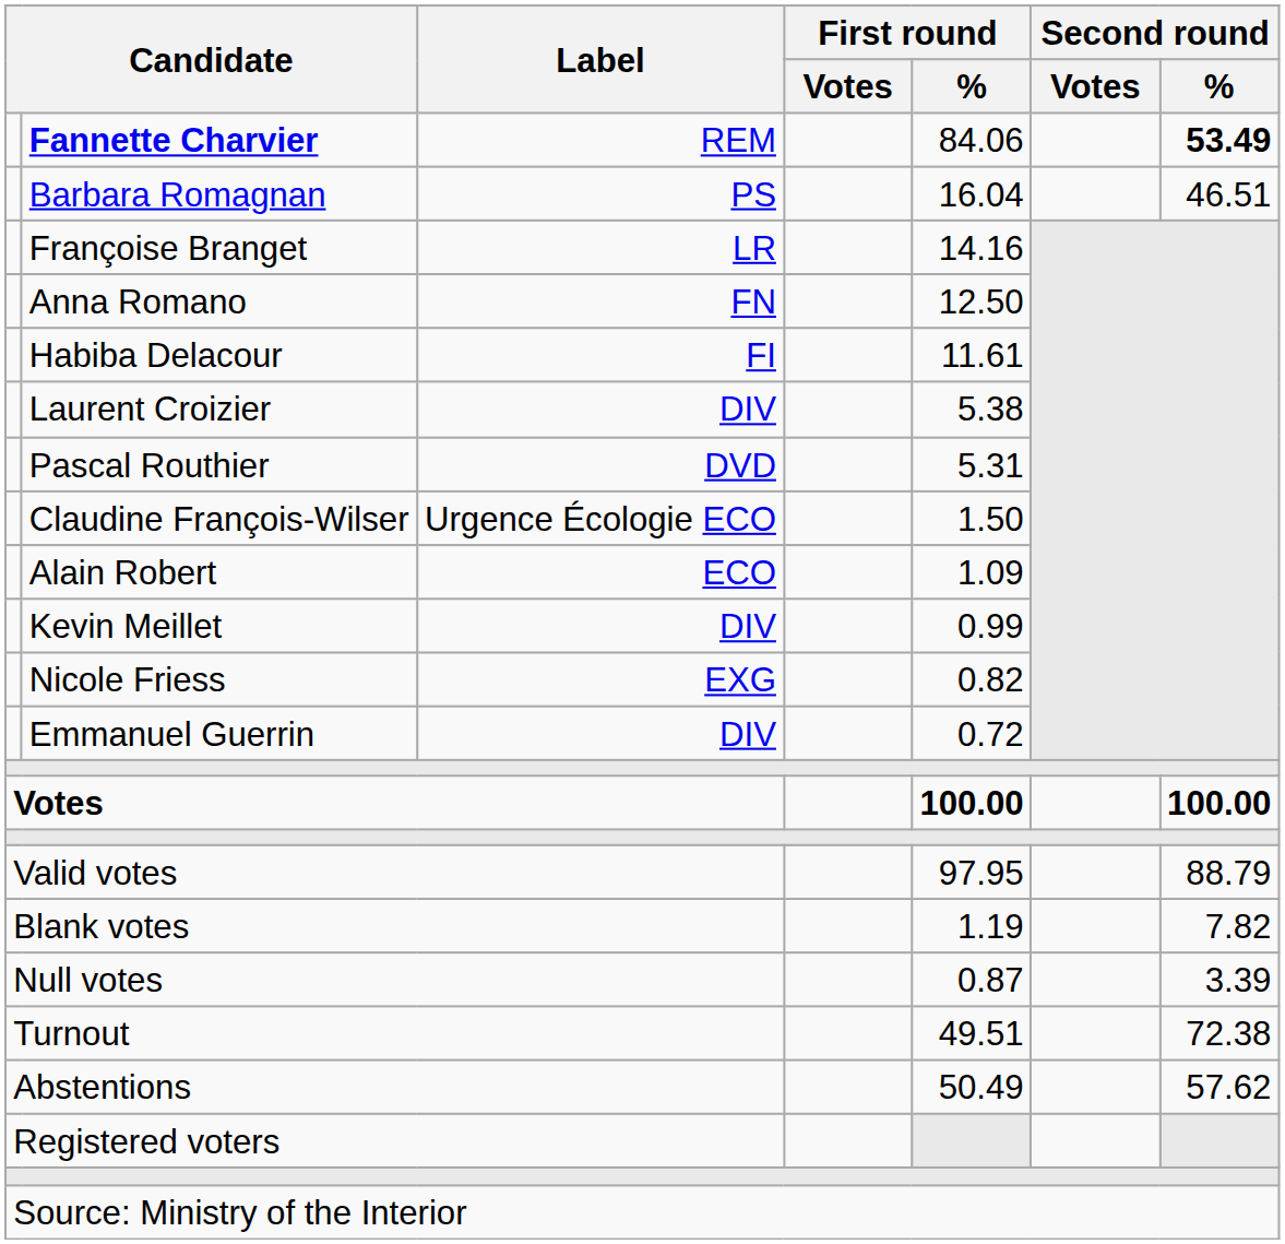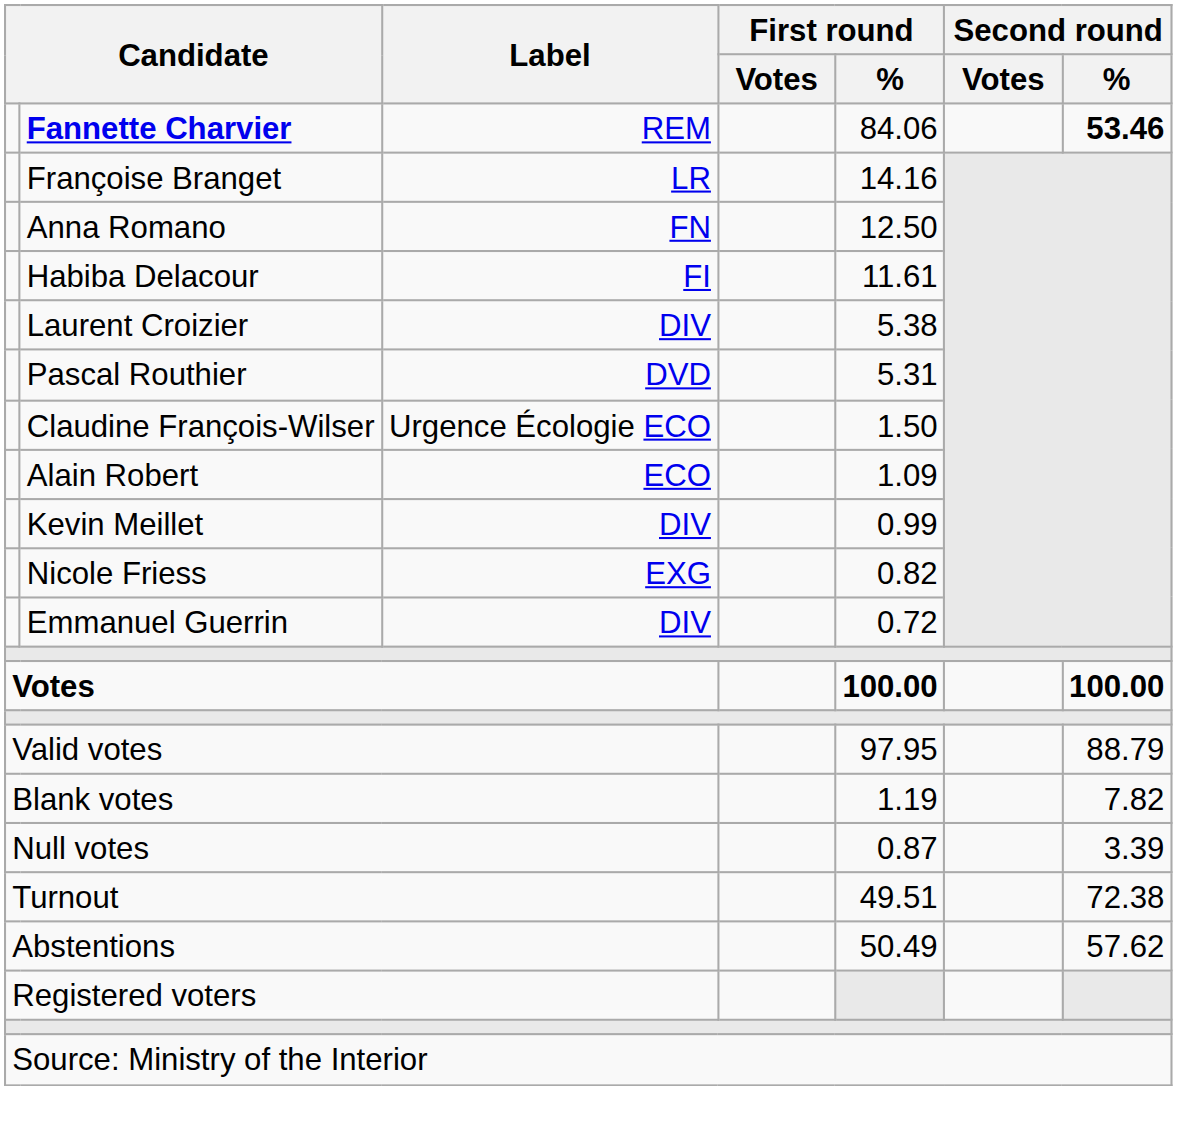Fannette Charvier | Second round / %: 53.49 -> 53.46
- row: Barbara Romagnan | PS | 16.04 | 46.51
